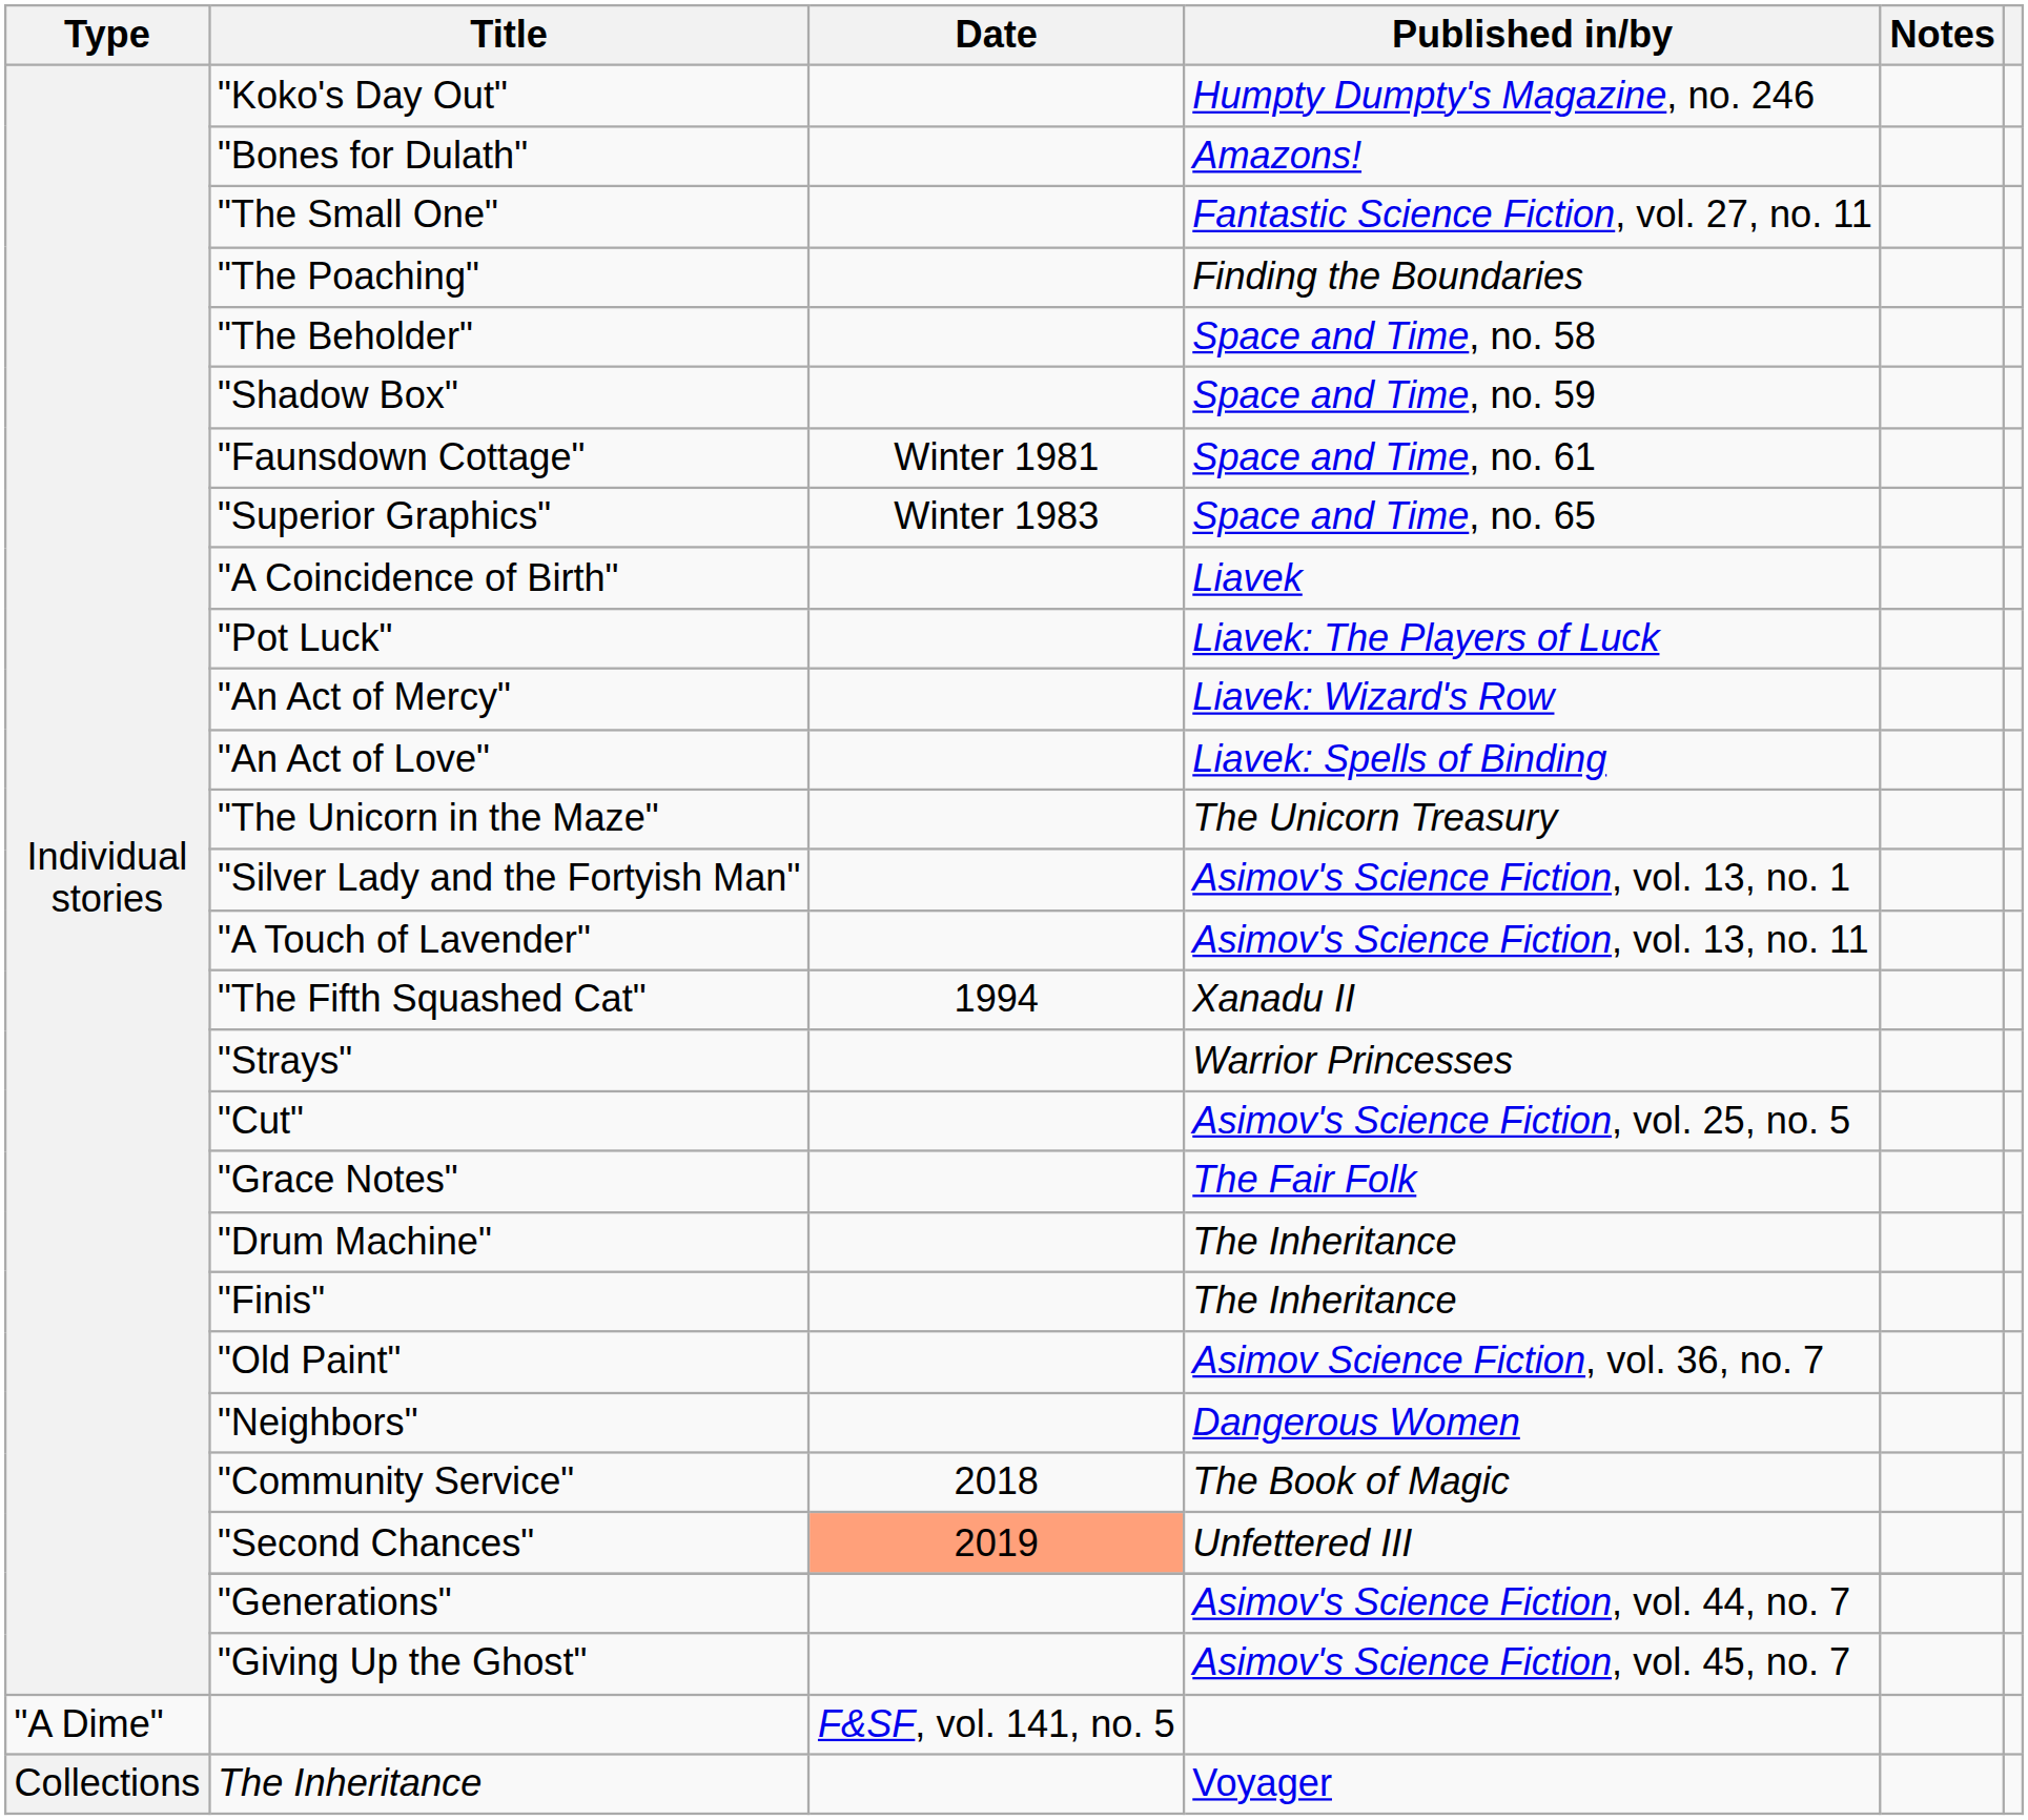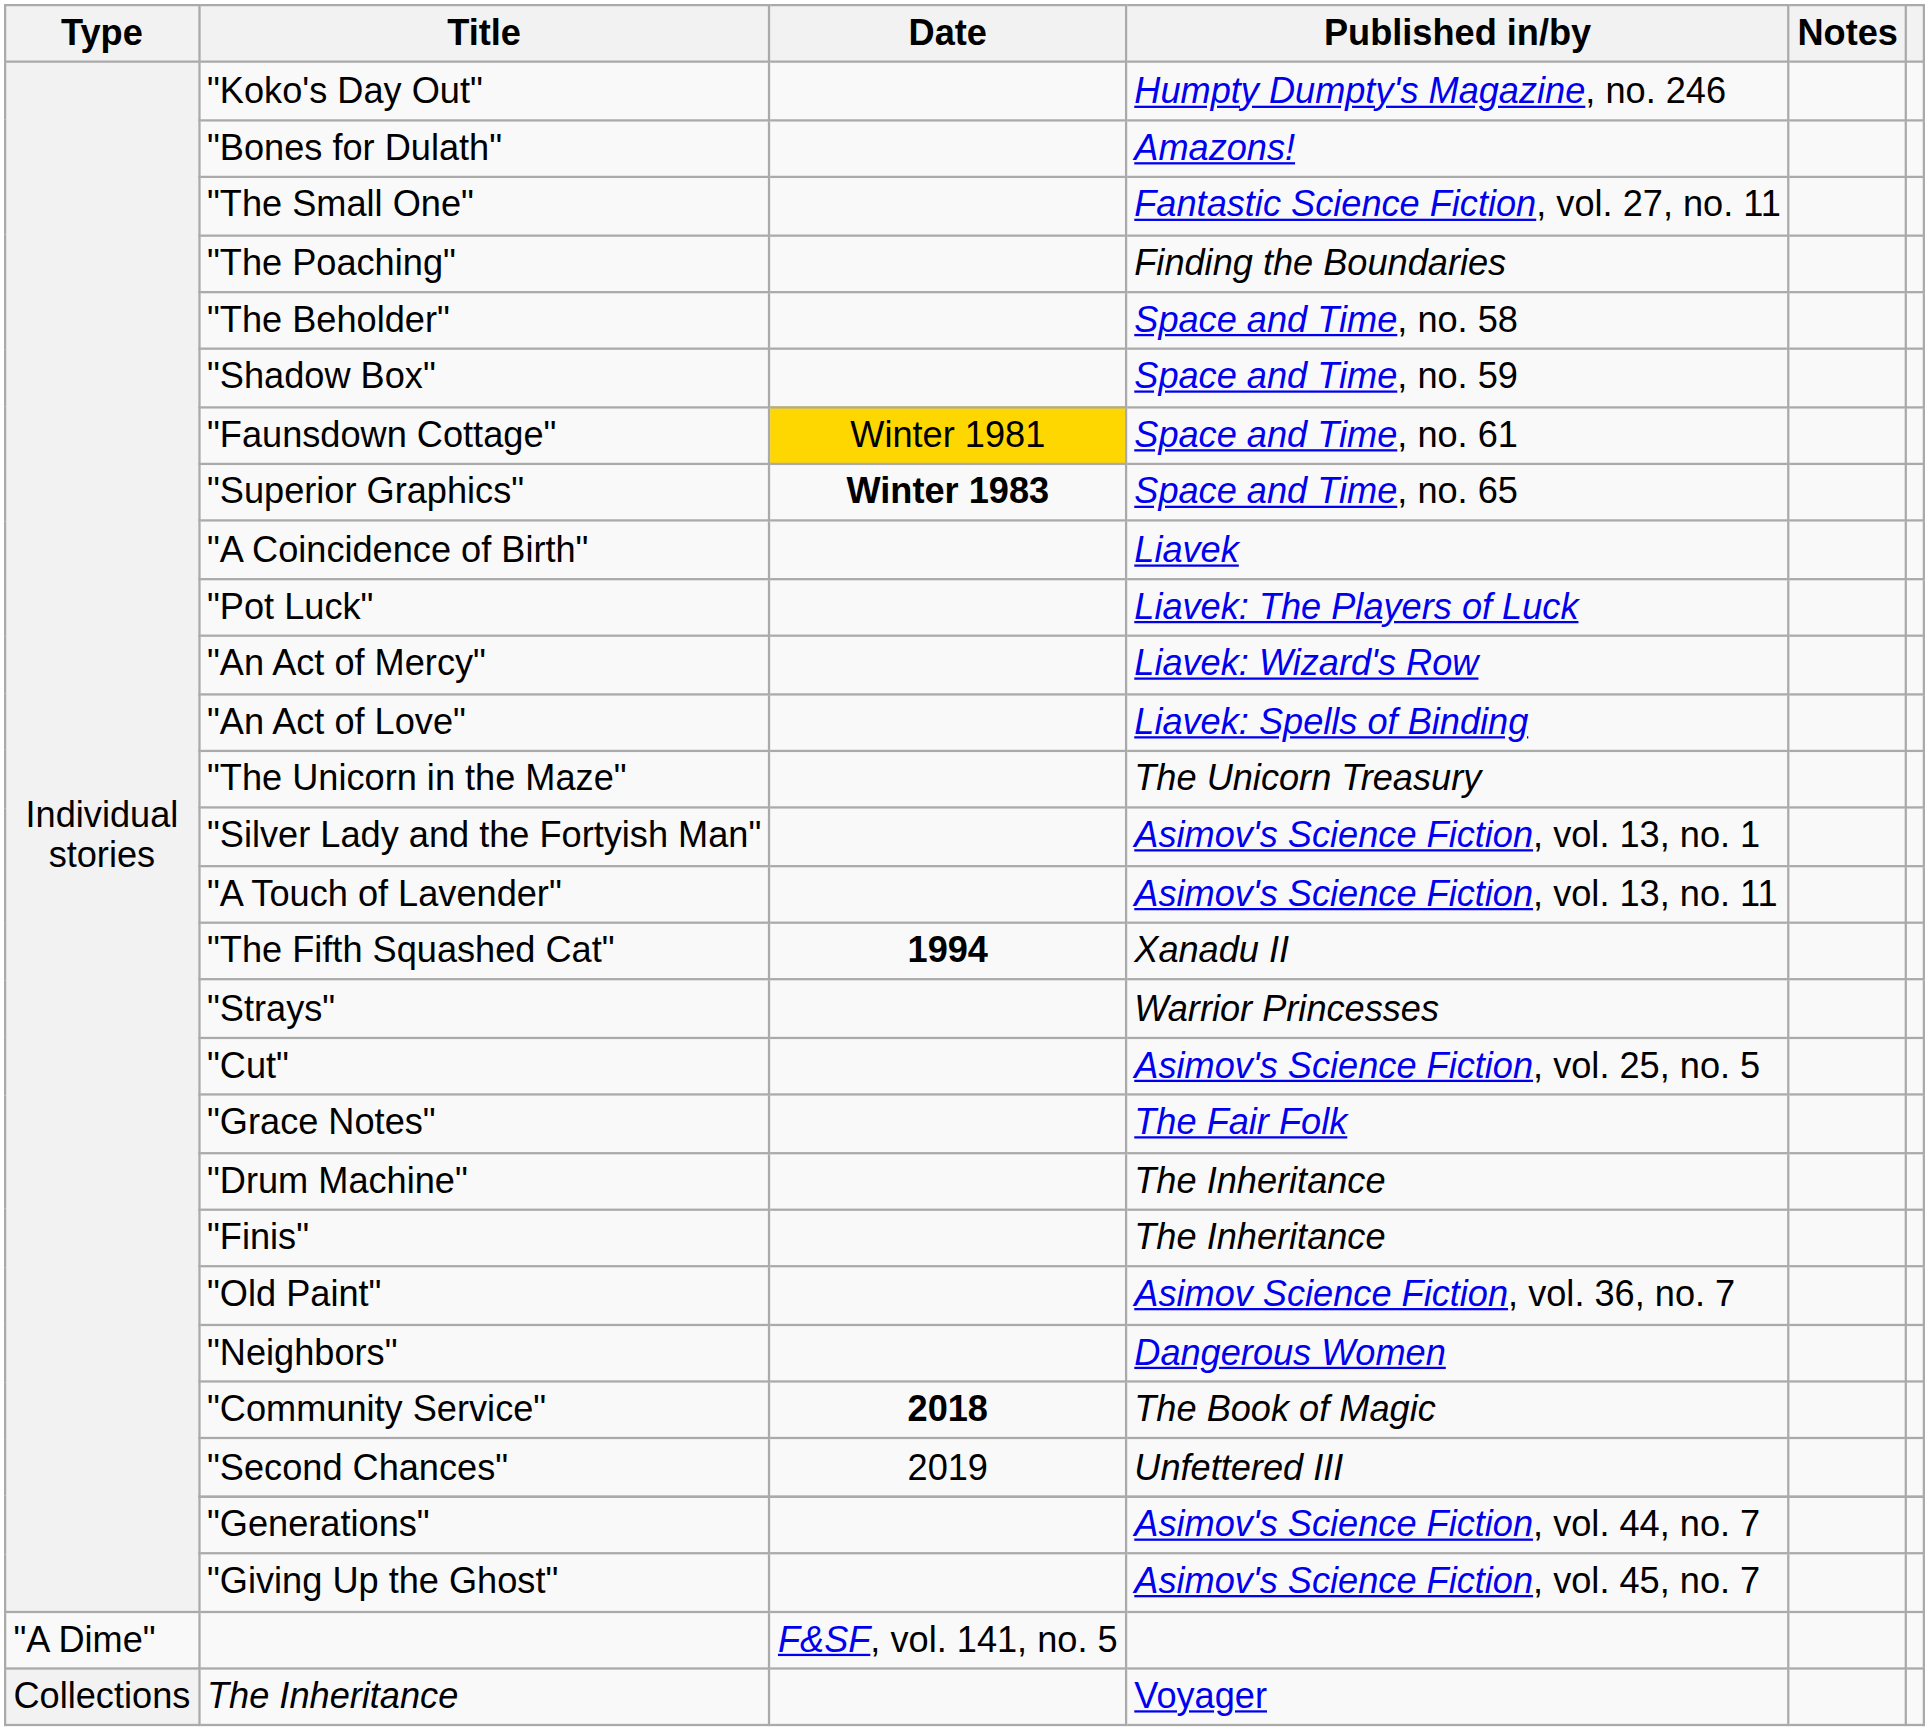"Faunsdown Cottage" | Date: no background -> gold background
"Superior Graphics" | Date: normal -> bold
"The Fifth Squashed Cat" | Date: normal -> bold
"Community Service" | Date: normal -> bold
"Second Chances" | Date: lightsalmon background -> no background
